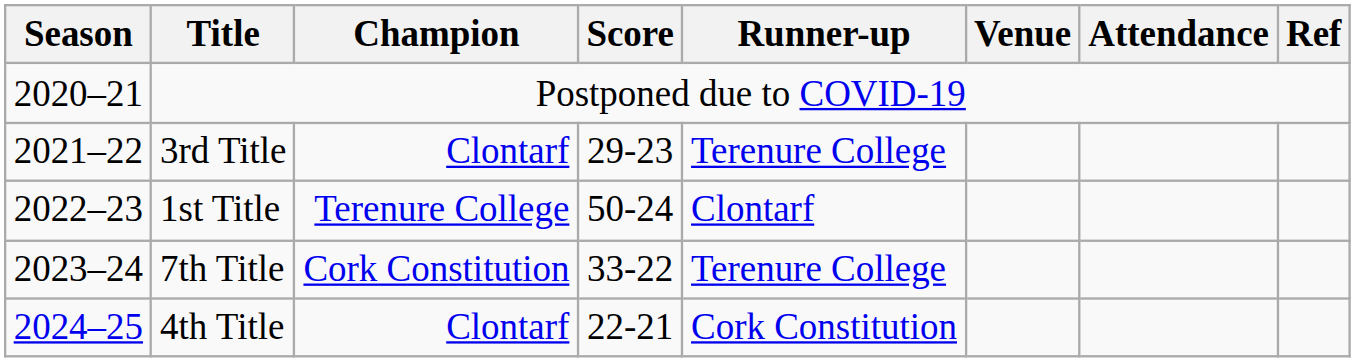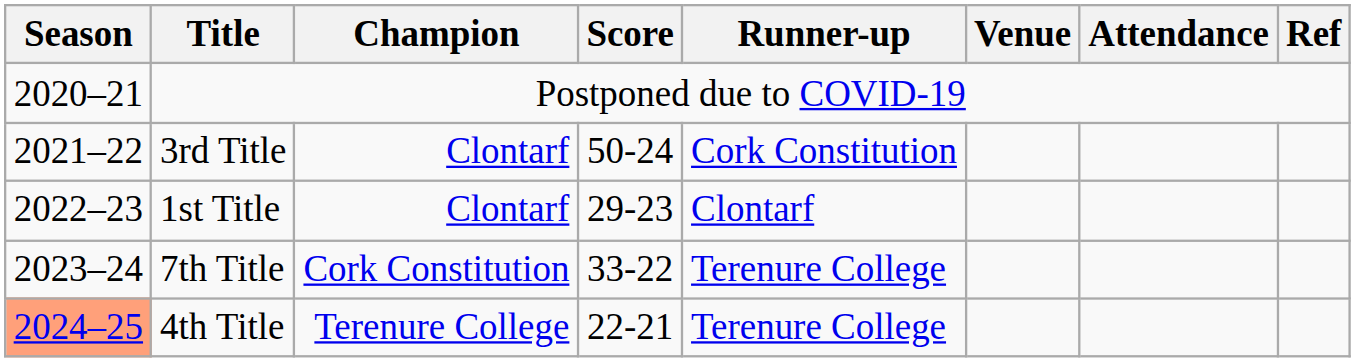3rd Title | Score: 29-23 -> 50-24
3rd Title | Runner-up: Terenure College -> Cork Constitution
1st Title | Champion: Terenure College -> Clontarf
1st Title | Score: 50-24 -> 29-23
4th Title | Season: no background -> lightsalmon background
4th Title | Champion: Clontarf -> Terenure College
4th Title | Runner-up: Cork Constitution -> Terenure College
